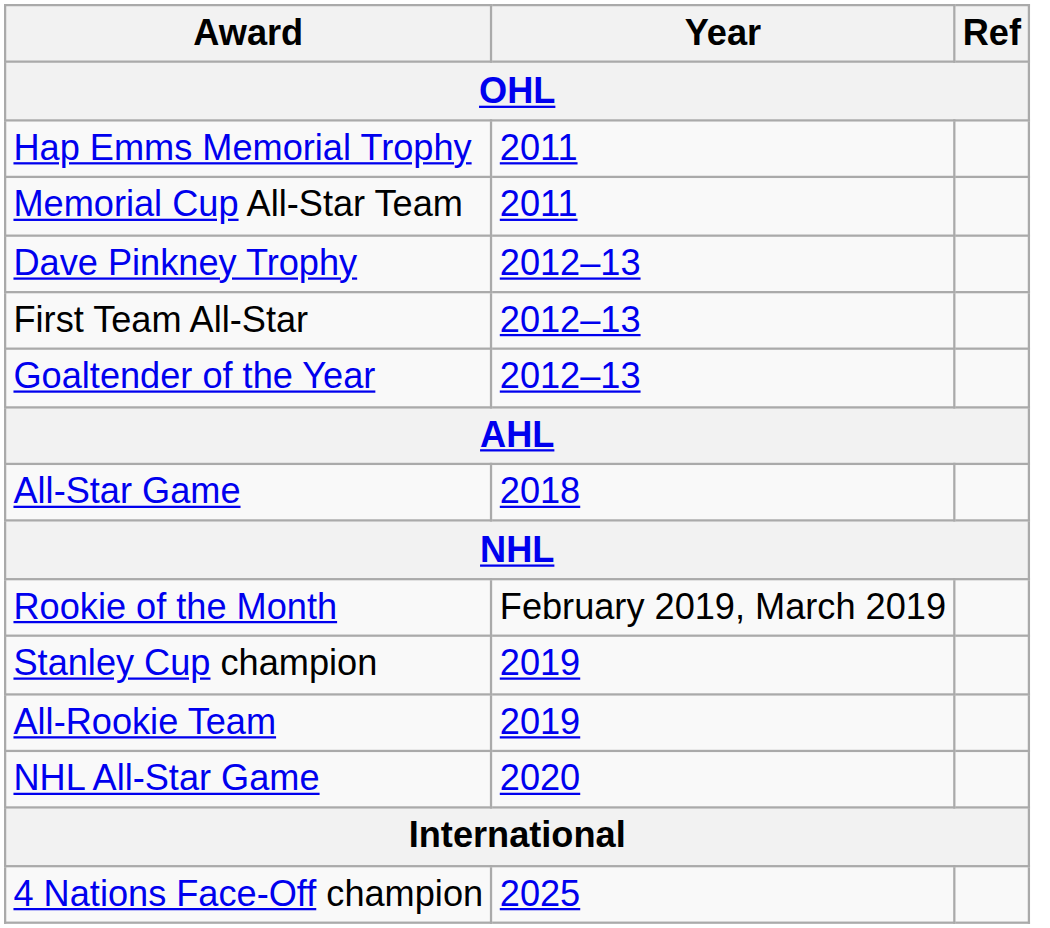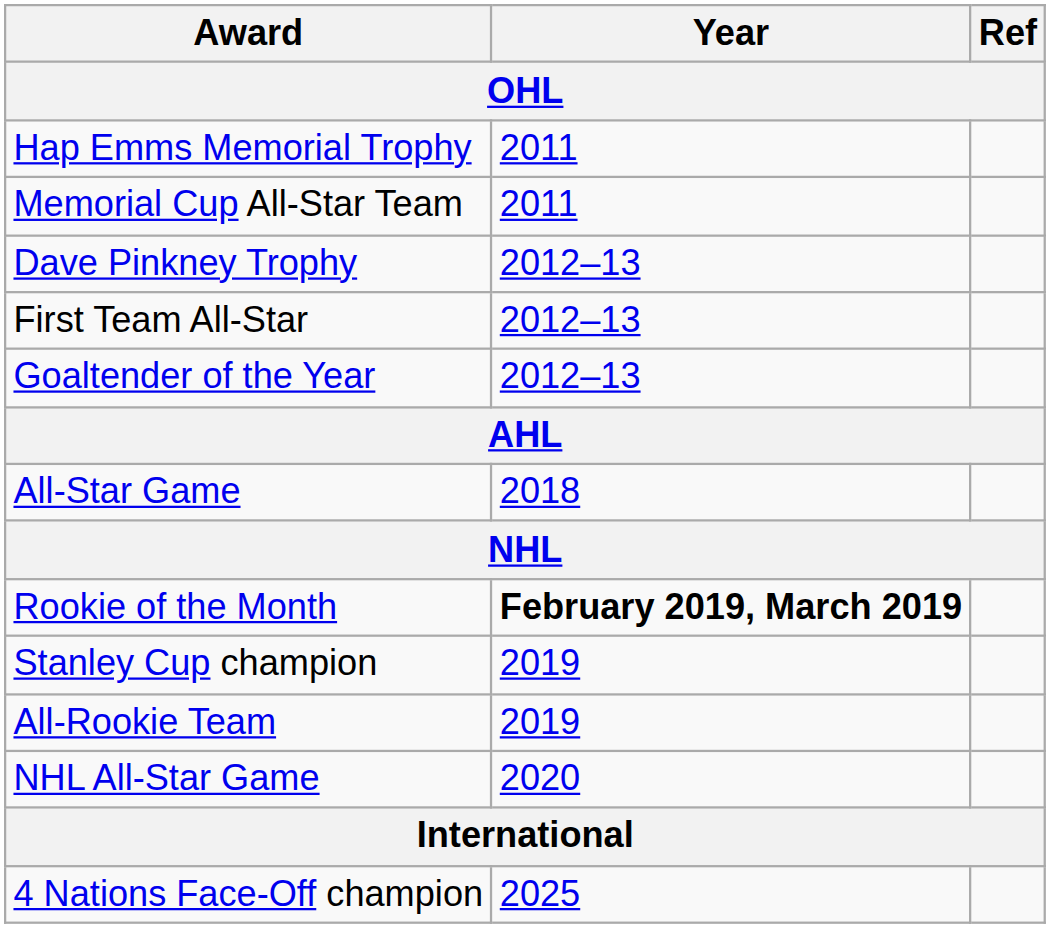Rookie of the Month | Year: normal -> bold
